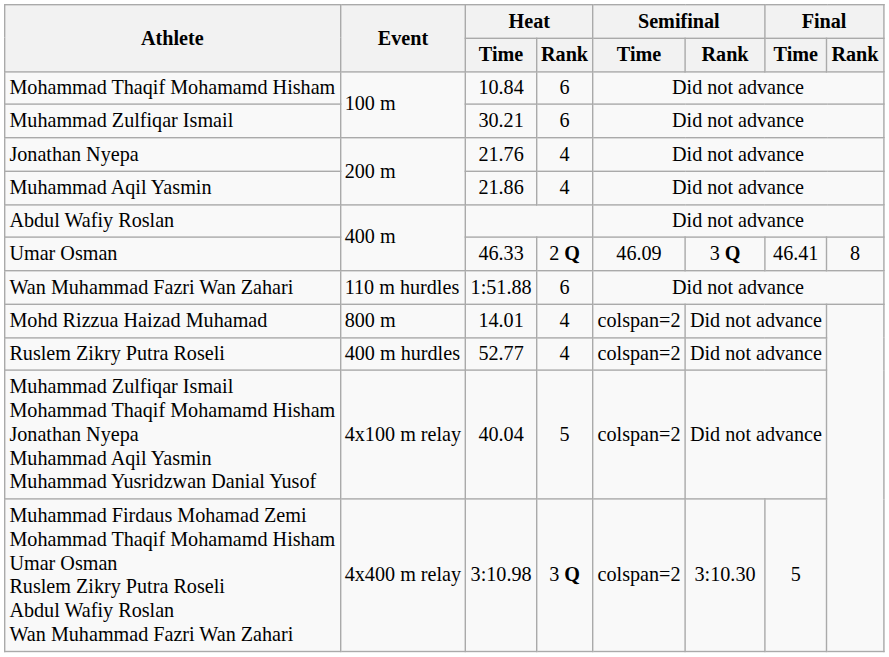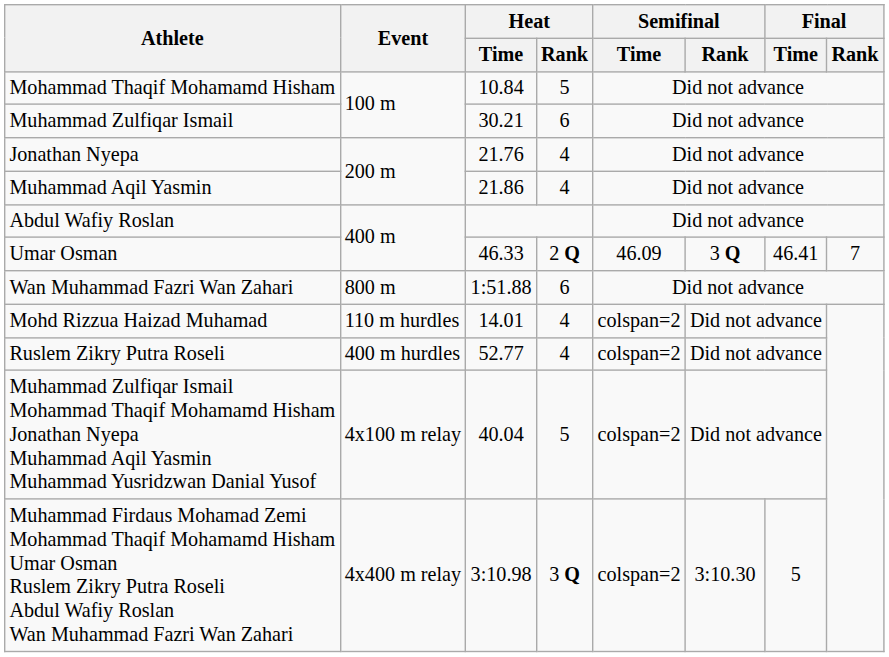Mohammad Thaqif Mohamamd Hisham | Heat / Rank: 6 -> 5
Umar Osman | Final / Rank: 8 -> 7
Wan Muhammad Fazri Wan Zahari | Event: 110 m hurdles -> 800 m
Mohd Rizzua Haizad Muhamad | Event: 800 m -> 110 m hurdles
